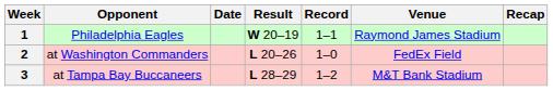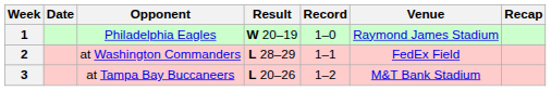columns swapped: Date <-> Opponent
1 | Record: 1–1 -> 1–0
2 | Result: L 20–26 -> L 28–29
2 | Record: 1–0 -> 1–1
3 | Result: L 28–29 -> L 20–26
